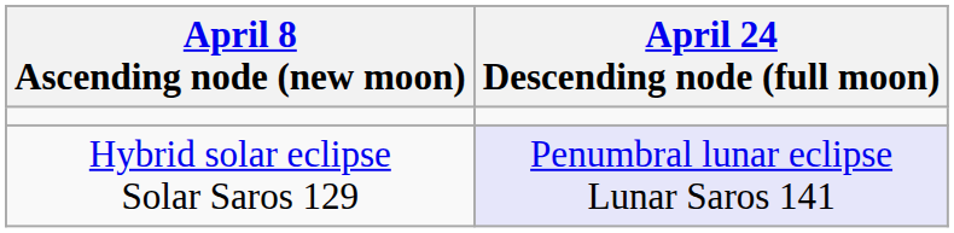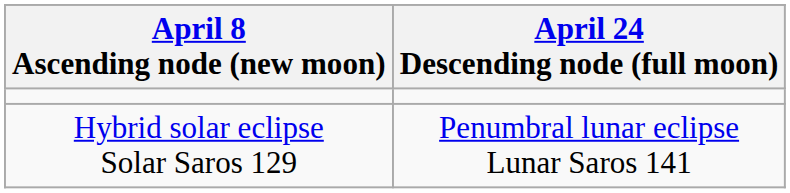Hybrid solar eclipse Solar Saros 129 | April 24 Descending node (full moon): lavender background -> no background
